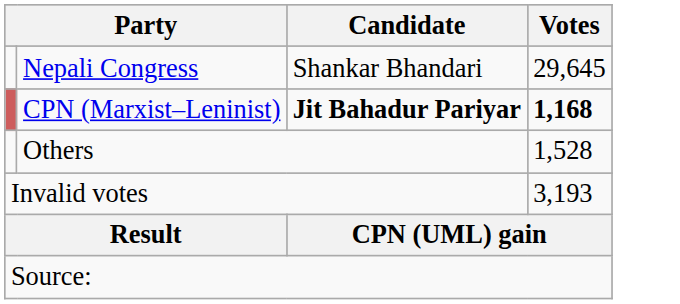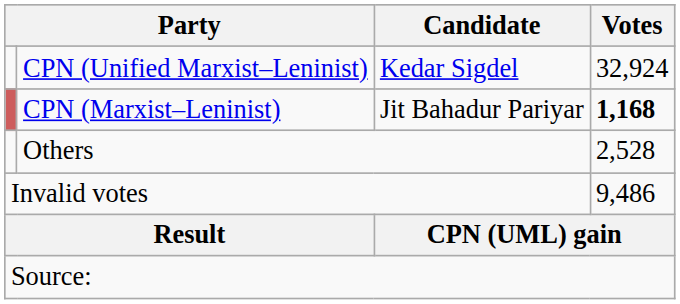+ row: CPN (Unified Marxist–Leninist) | Kedar Sigdel | 32,924
- row: Nepali Congress | Shankar Bhandari | 29,645
CPN (Marxist–Leninist) | Candidate: bold -> normal
Others | Votes: 1,528 -> 2,528
Invalid votes | Votes: 3,193 -> 9,486
